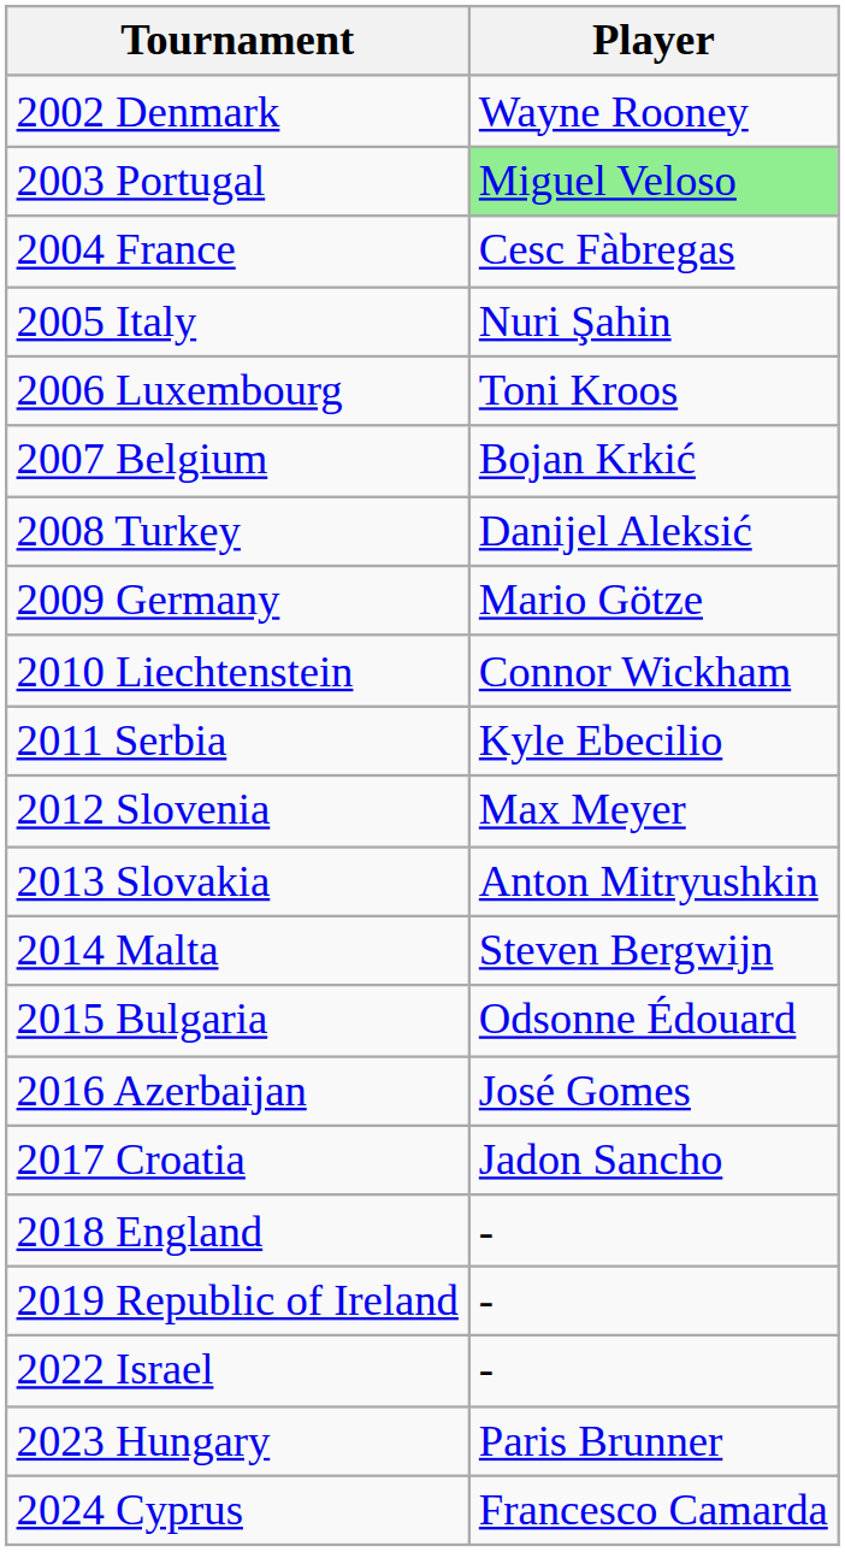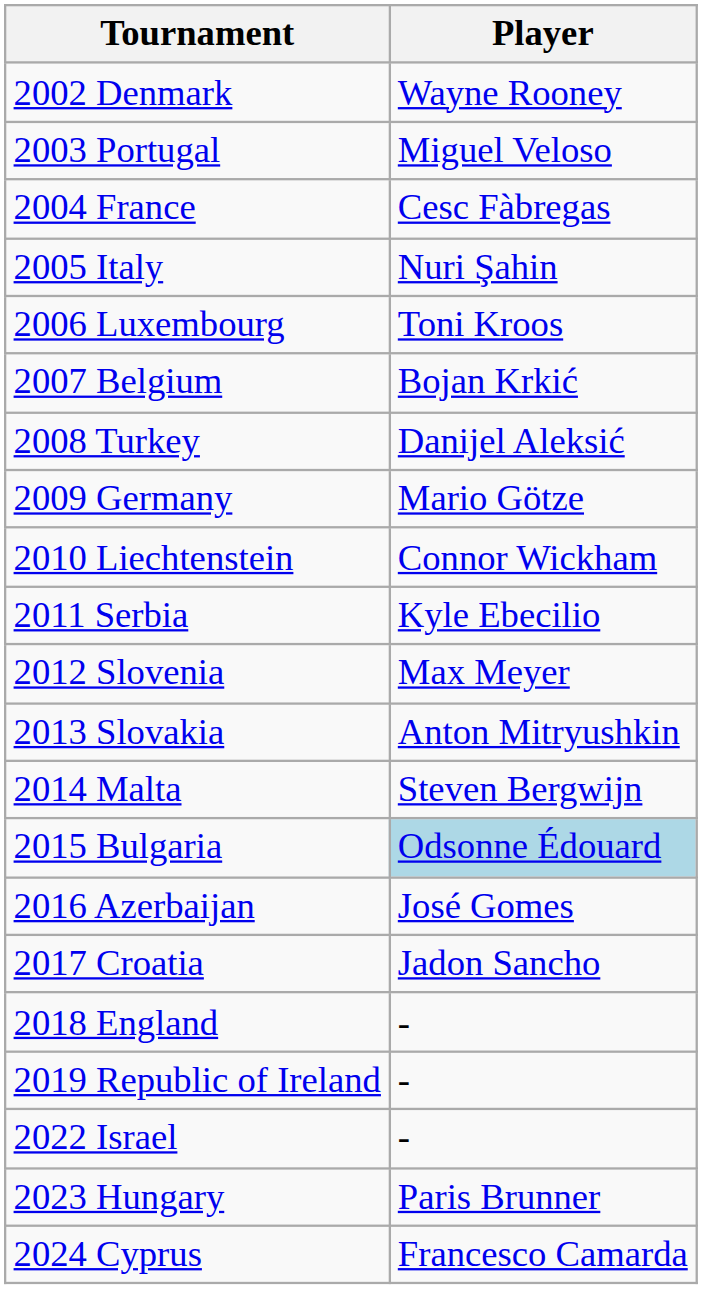2003 Portugal | Player: lightgreen background -> no background
2015 Bulgaria | Player: no background -> lightblue background
